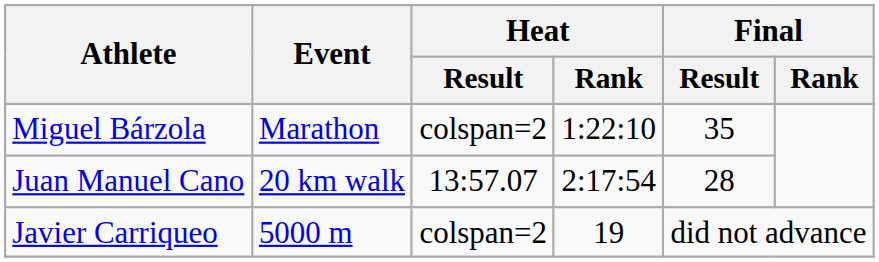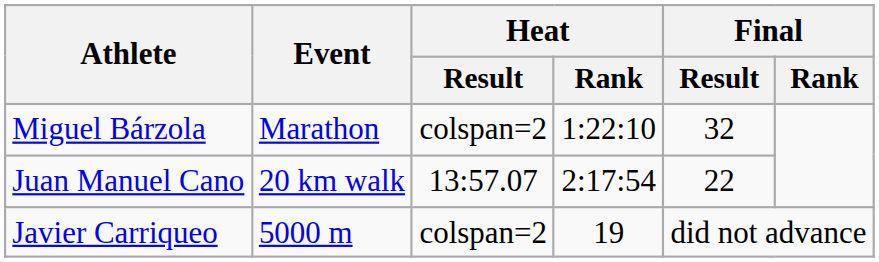Miguel Bárzola | Final / Result: 35 -> 32
Juan Manuel Cano | Final / Result: 28 -> 22
